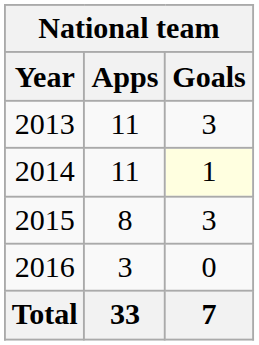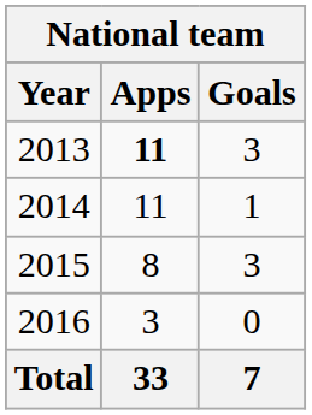2013 | Apps: normal -> bold
2014 | Goals: lightyellow background -> no background
